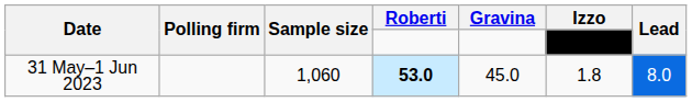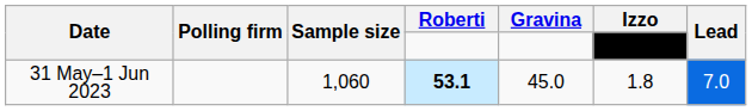31 May–1 Jun 2023 | Roberti: 53.0 -> 53.1
31 May–1 Jun 2023 | Lead: 8.0 -> 7.0
